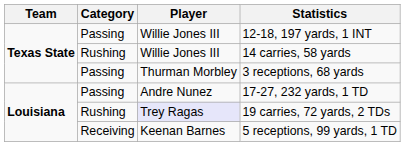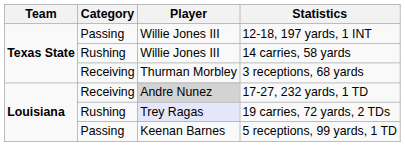3 receptions, 68 yards | Category: Passing -> Receiving
17-27, 232 yards, 1 TD | Category: Passing -> Receiving
17-27, 232 yards, 1 TD | Player: no background -> lightgrey background
5 receptions, 99 yards, 1 TD | Category: Receiving -> Passing
